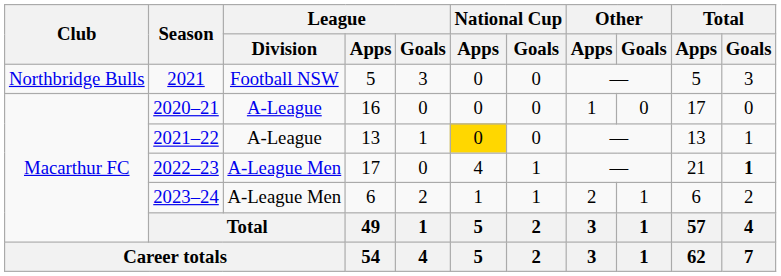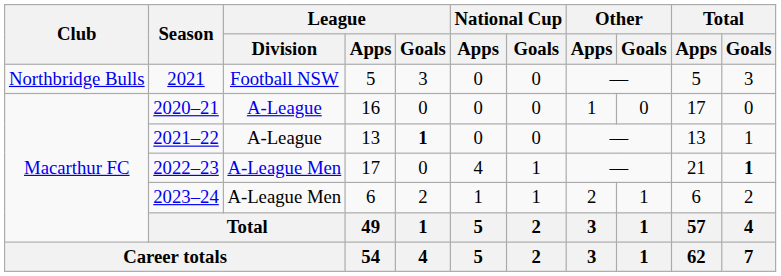2021–22 | League / Goals: normal -> bold
2021–22 | National Cup / Apps: gold background -> no background
